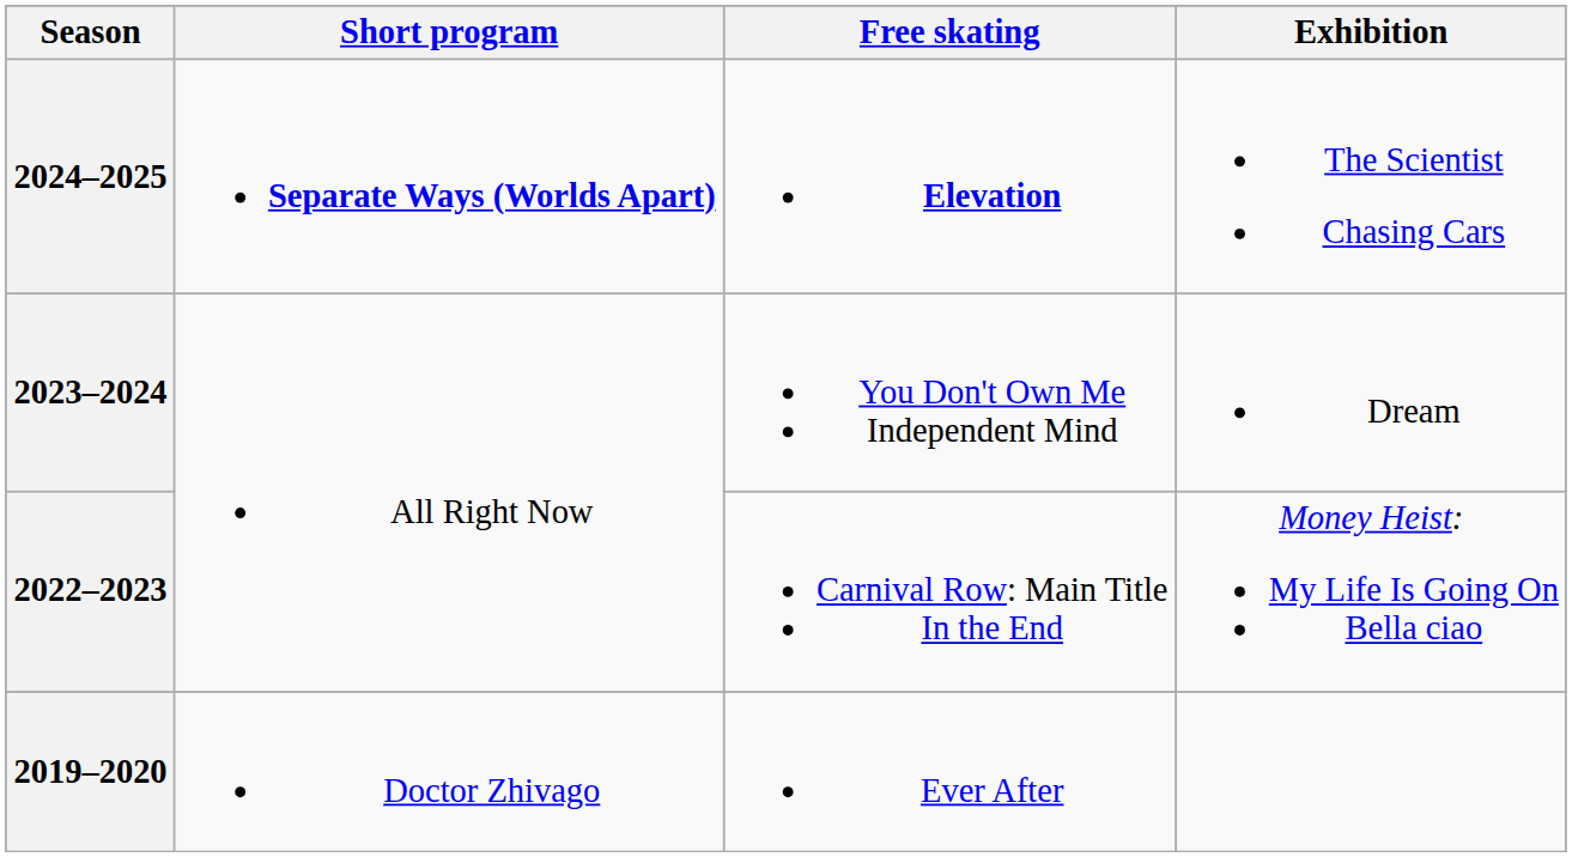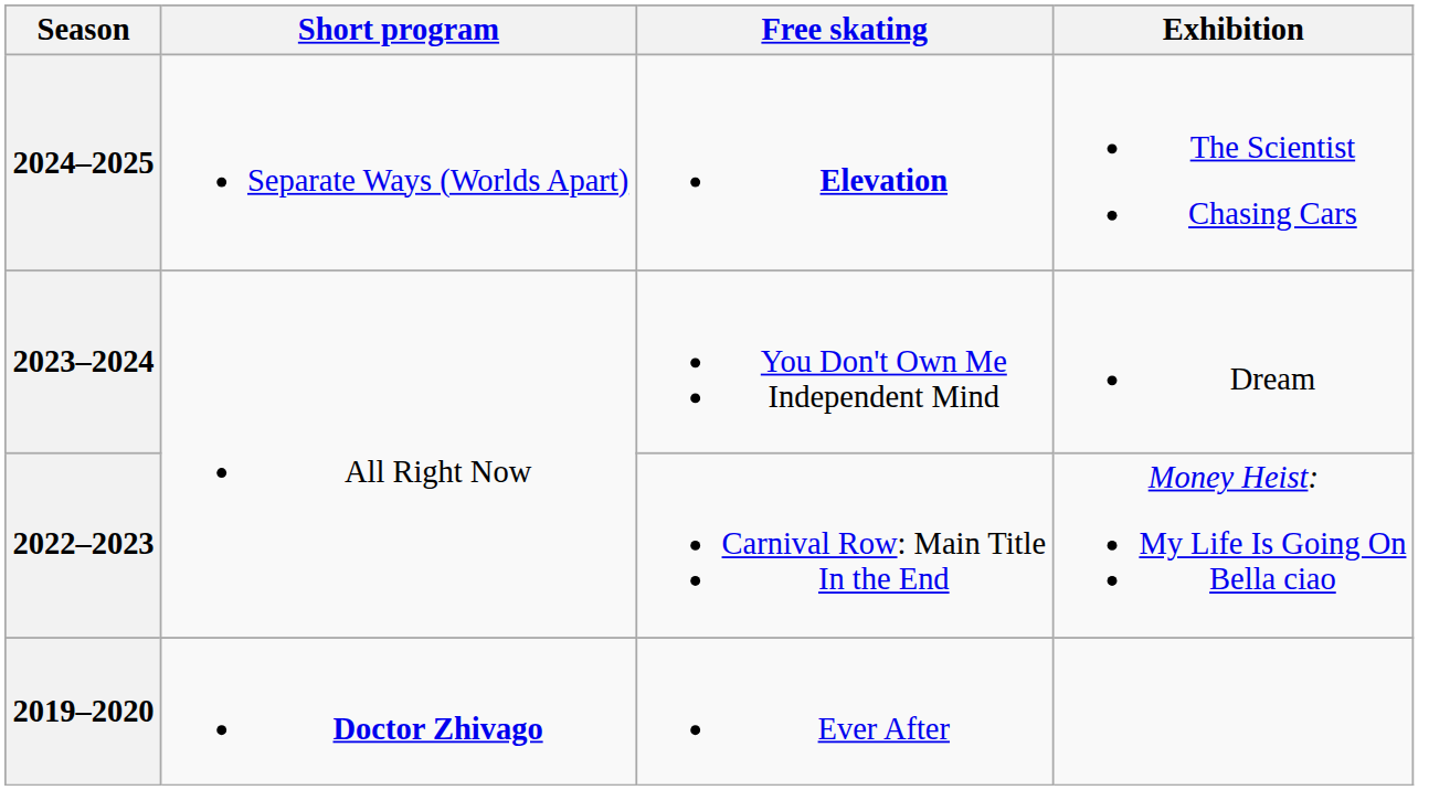2024–2025 | Short program: bold -> normal
2019–2020 | Short program: normal -> bold
